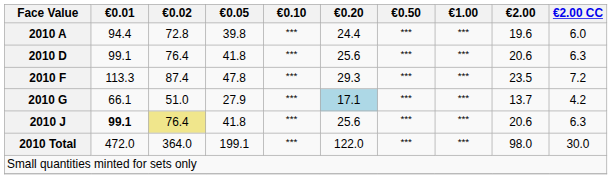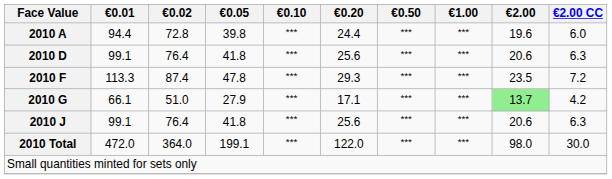2010 G | €0.20: lightblue background -> no background
2010 G | €2.00: no background -> lightgreen background
2010 J | €0.01: bold -> normal
2010 J | €0.02: khaki background -> no background
